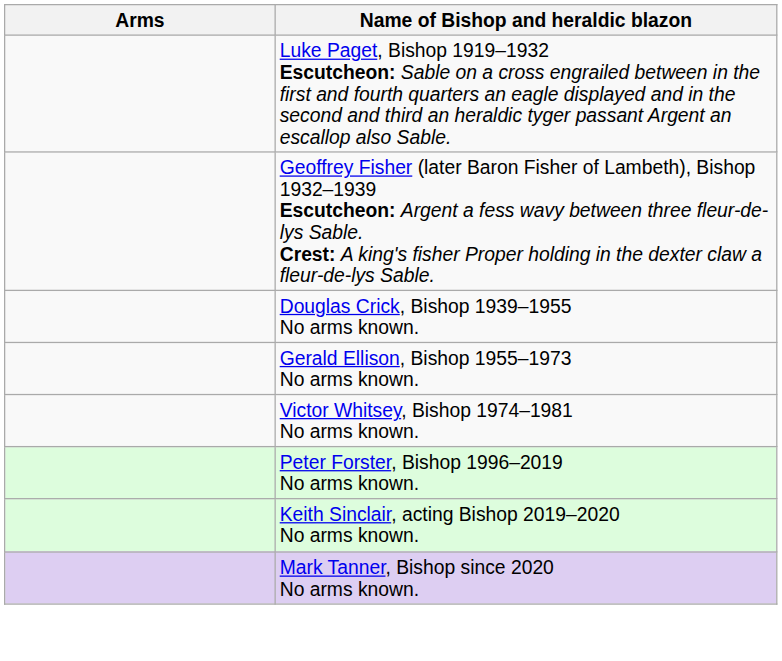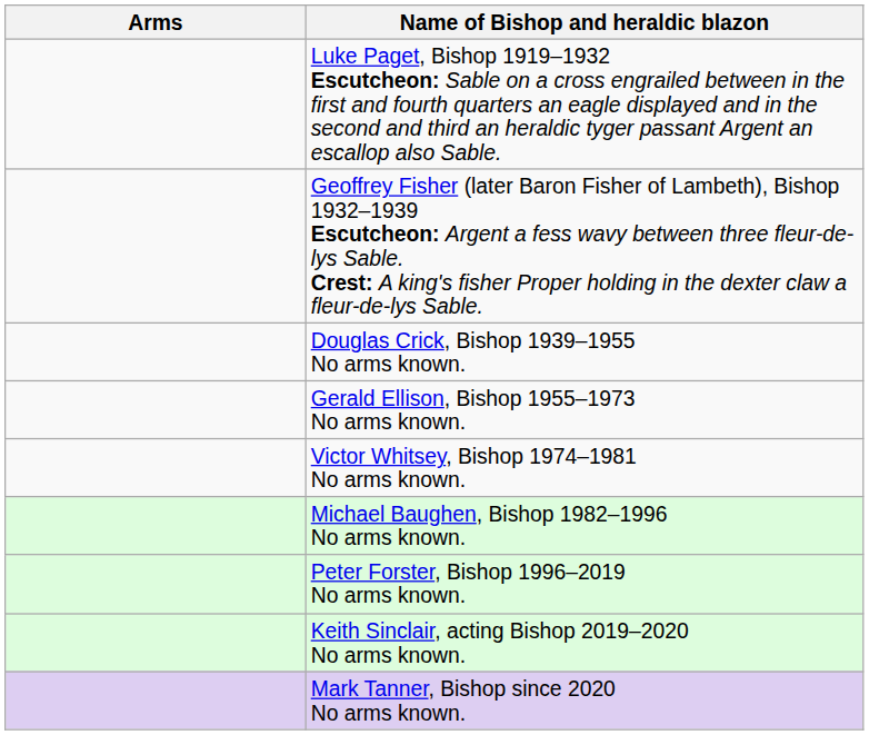+ row: Michael Baughen, Bishop 1982–1996 No arms known.
